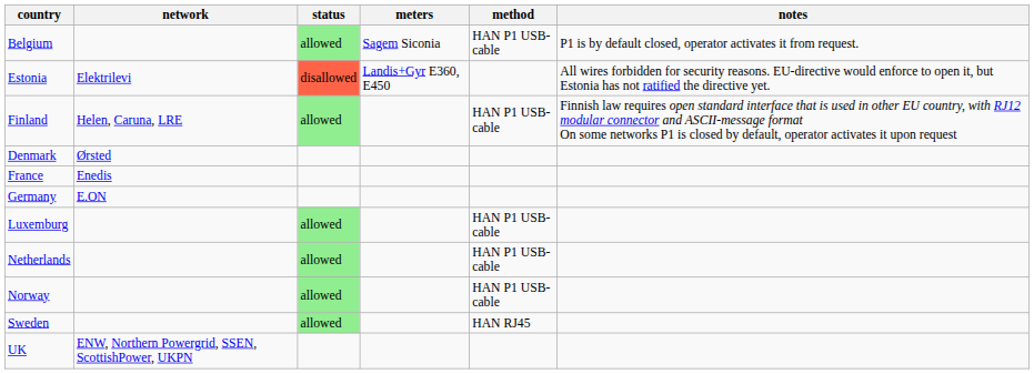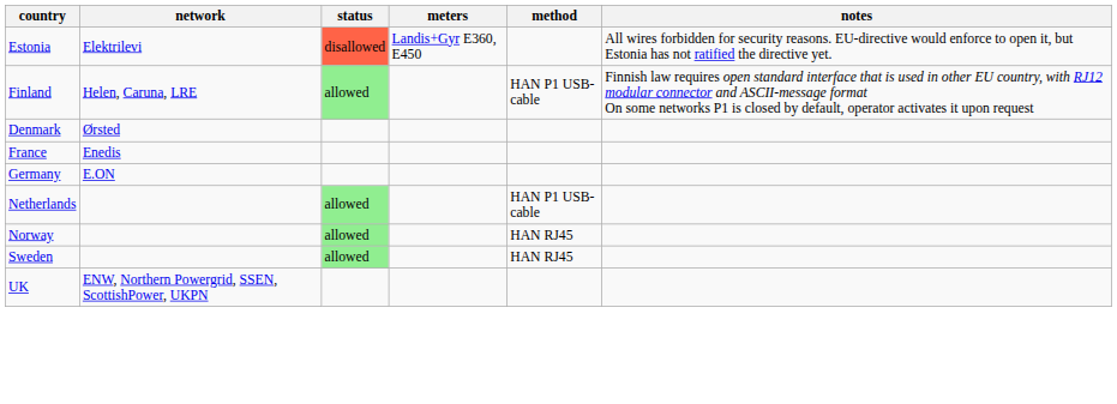- row: Belgium | allowed | Sagem Siconia | HAN P1 USB-cable | P1 is by default closed, operator activates it from request.
- row: Luxemburg | allowed | HAN P1 USB-cable
Norway | method: HAN P1 USB-cable -> HAN RJ45
